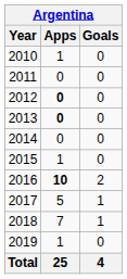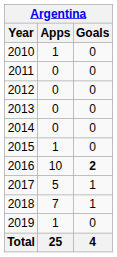2012 | Apps: bold -> normal
2013 | Apps: bold -> normal
2016 | Apps: bold -> normal
2016 | Goals: normal -> bold
